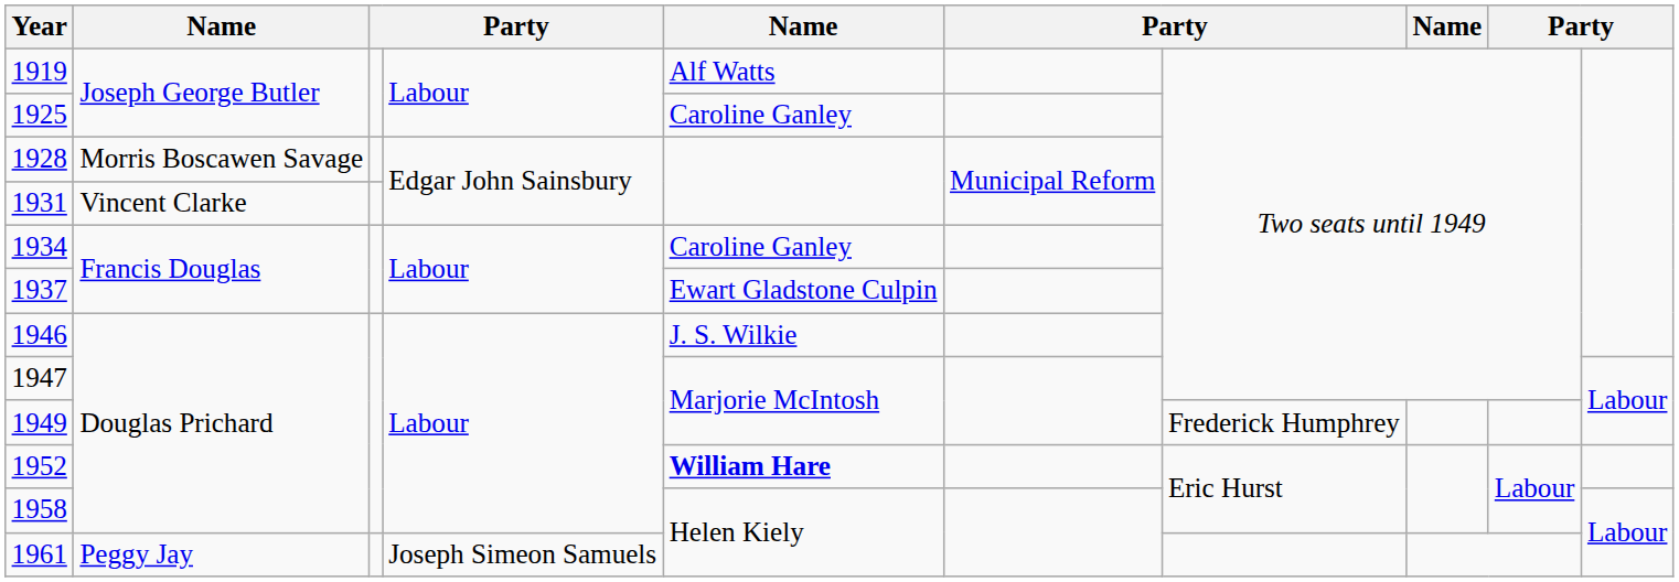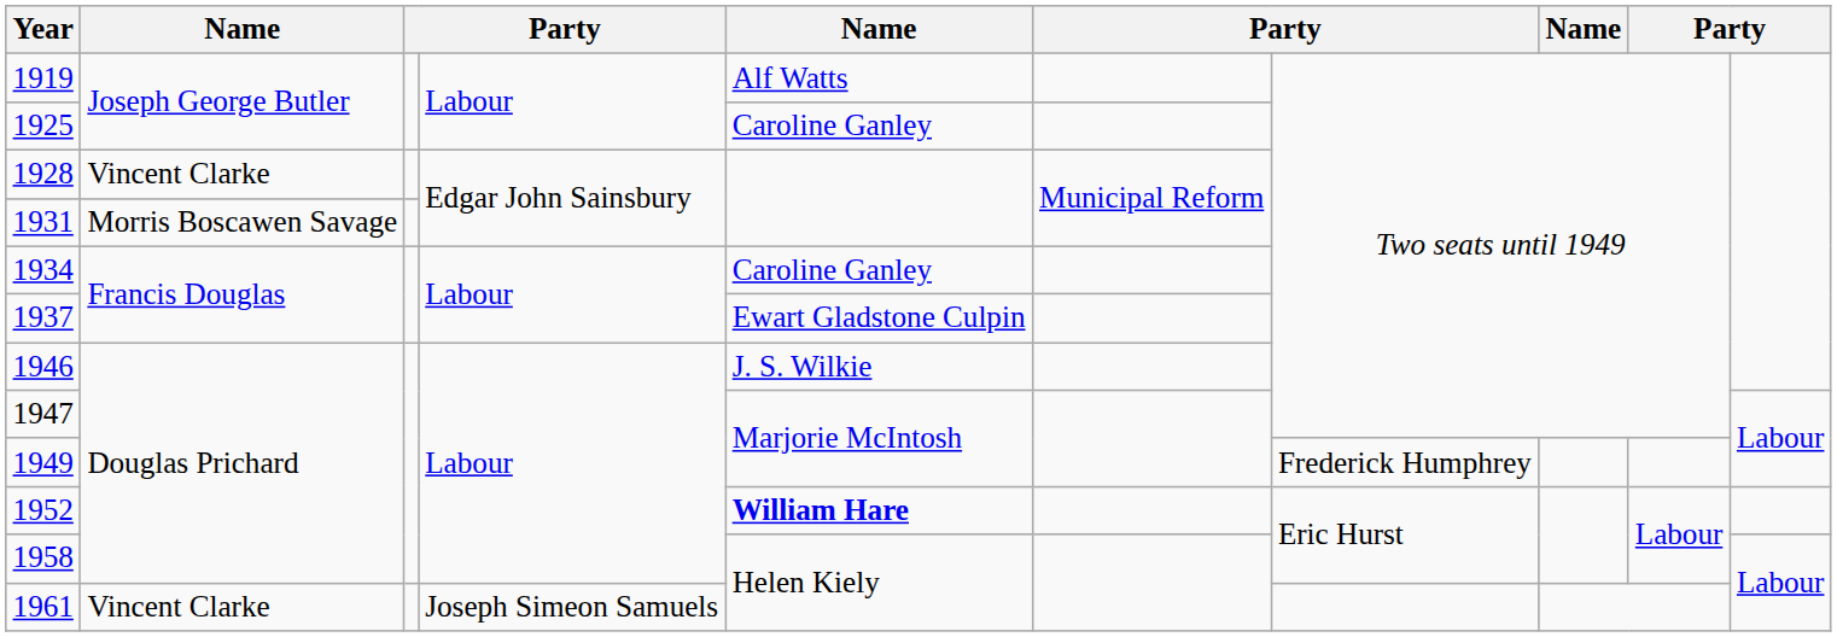1928 | column 2: Morris Boscawen Savage -> Vincent Clarke
1931 | column 2: Vincent Clarke -> Morris Boscawen Savage
1961 | column 2: Peggy Jay -> Vincent Clarke
